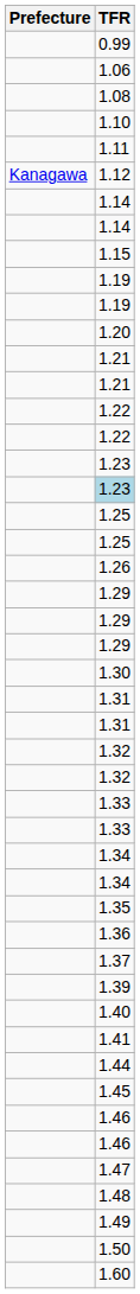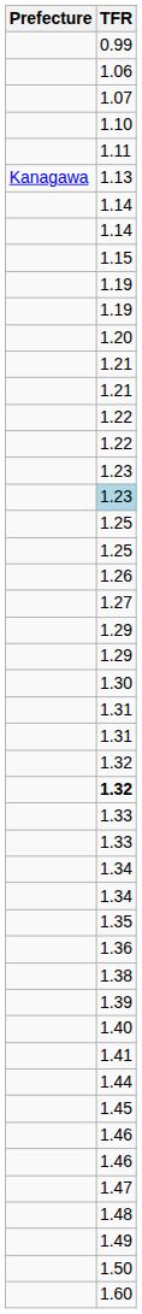row 4 | TFR: 1.08 -> 1.07
row 7 | TFR: 1.12 -> 1.13
row 23 | TFR: 1.29 -> 1.27
row 30 | TFR: normal -> bold
row 37 | TFR: 1.37 -> 1.38
